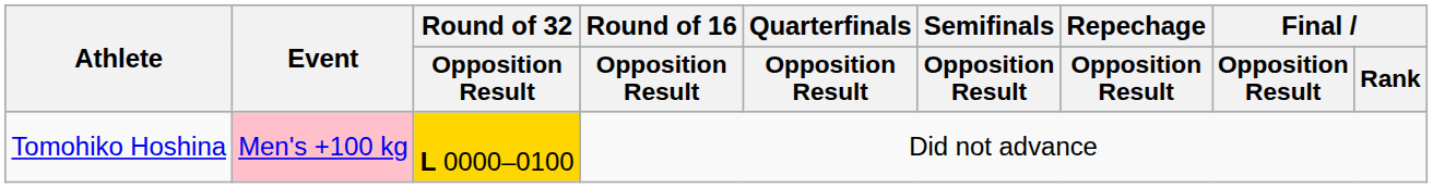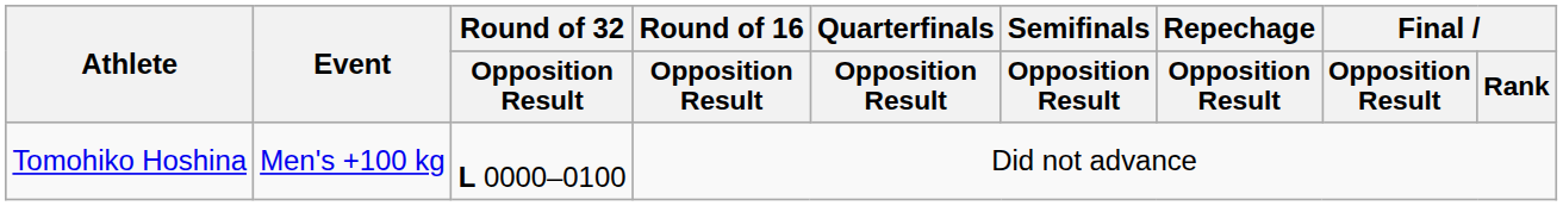Tomohiko Hoshina | Event: pink background -> no background
Tomohiko Hoshina | Round of 32 / Opposition Result: gold background -> no background
